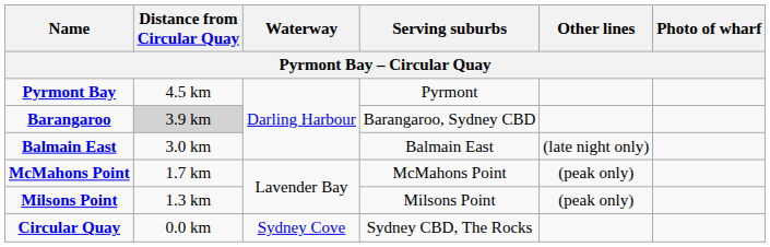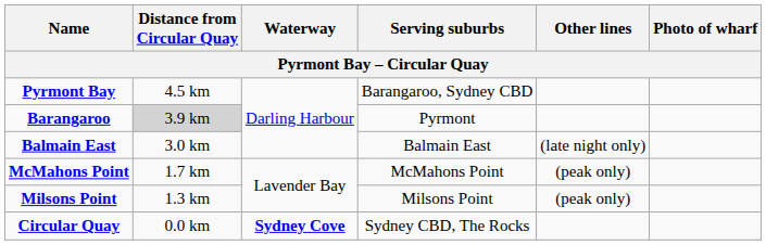Pyrmont Bay | Serving suburbs: Pyrmont -> Barangaroo, Sydney CBD
Barangaroo | Serving suburbs: Barangaroo, Sydney CBD -> Pyrmont
Circular Quay | Waterway: normal -> bold
